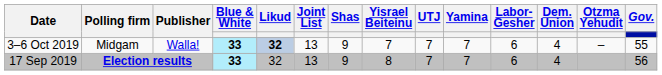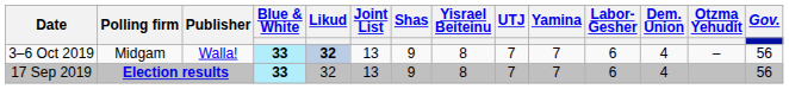3–6 Oct 2019 | Yisrael Beiteinu: 7 -> 8
3–6 Oct 2019 | Gov.: 55 -> 56
